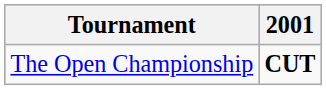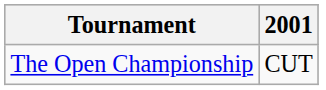The Open Championship | 2001: bold -> normal
